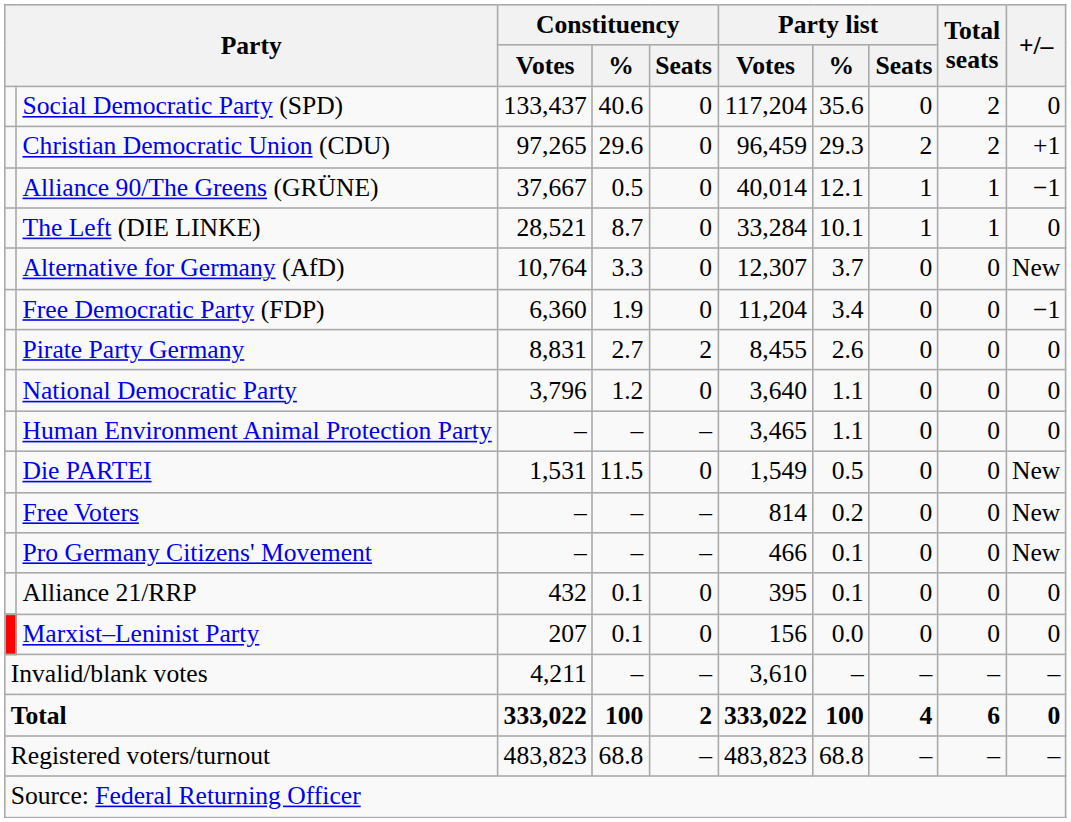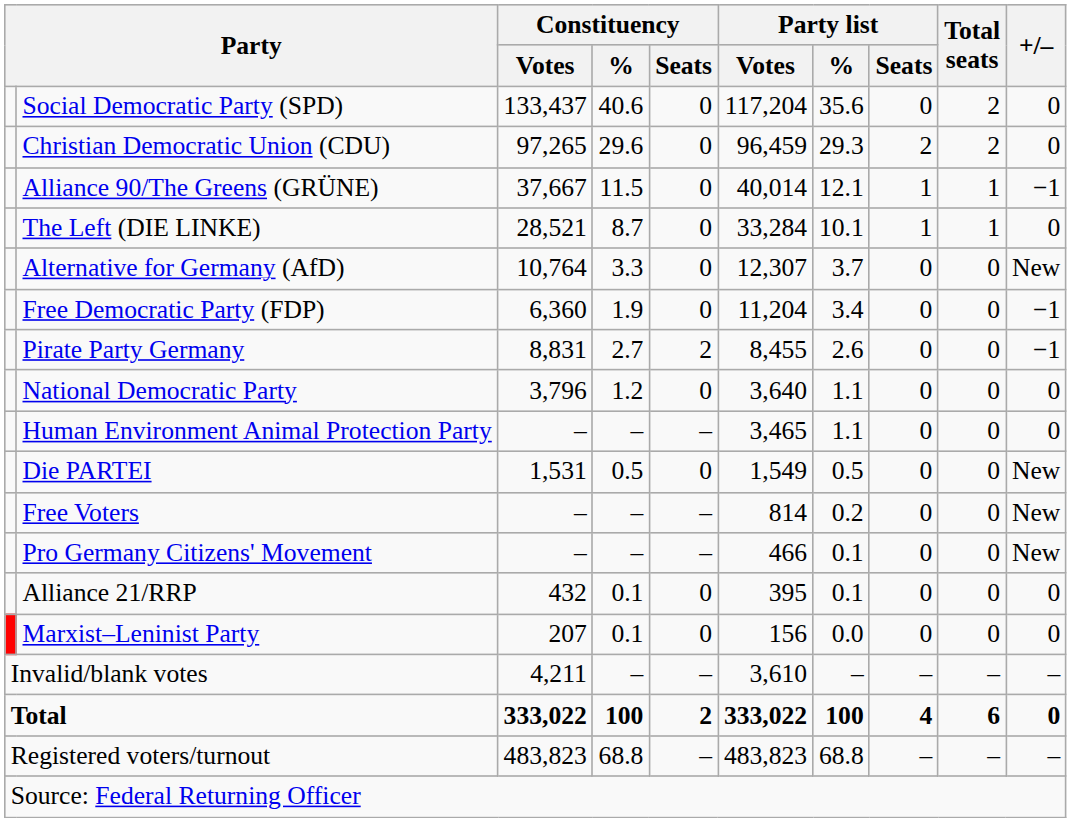Christian Democratic Union (CDU) | +/–: +1 -> 0
Alliance 90/The Greens (GRÜNE) | Constituency / %: 0.5 -> 11.5
Pirate Party Germany | +/–: 0 -> −1
Die PARTEI | Constituency / %: 11.5 -> 0.5
